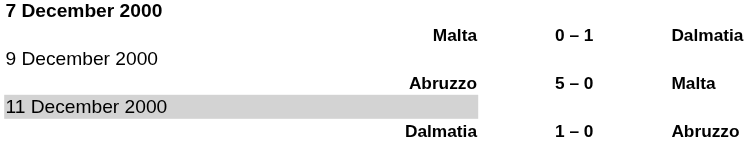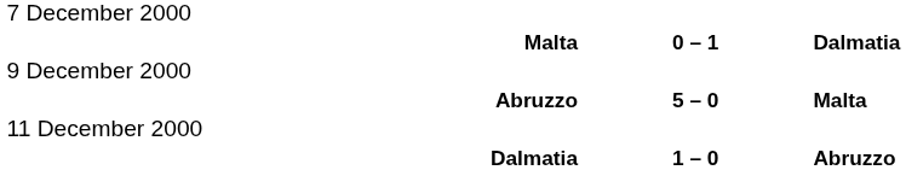7 December 2000 | column 1: bold -> normal
11 December 2000 | column 1: lightgrey background -> no background
